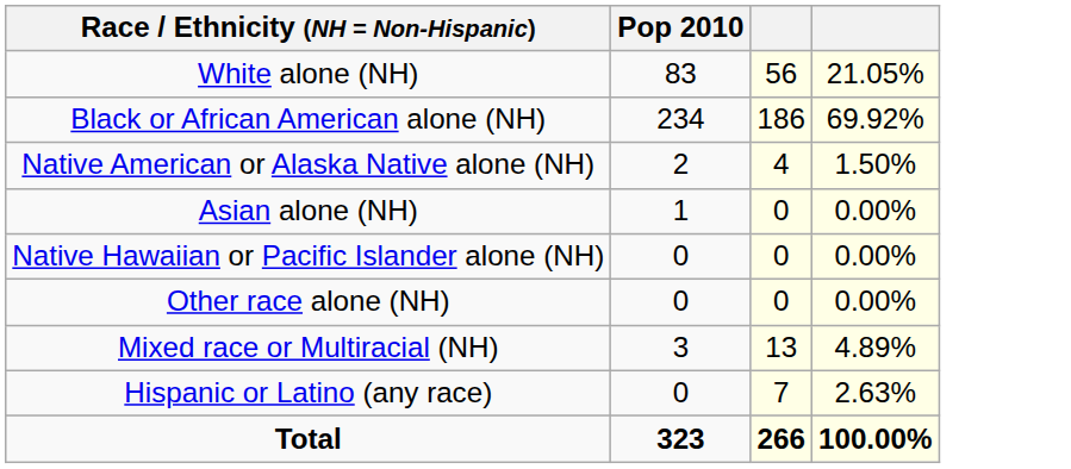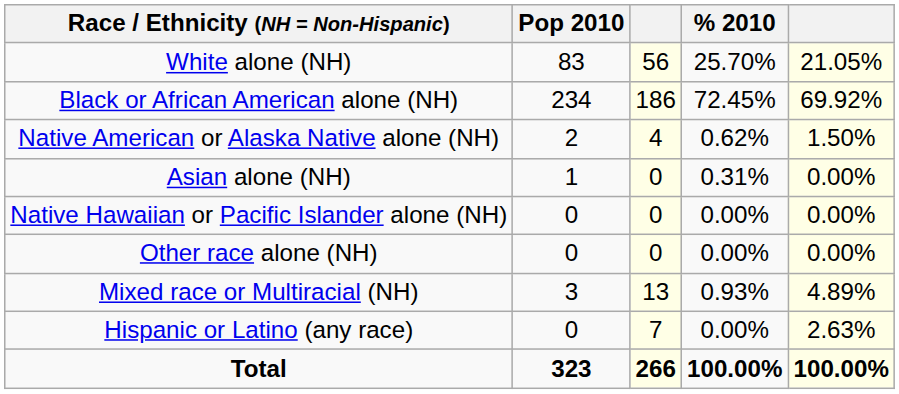+ column: % 2010 | 25.70% | 72.45% | 0.62% | 0.31% | 0.00% | 0.00% | 0.93% | 0.00% | 100.00%
